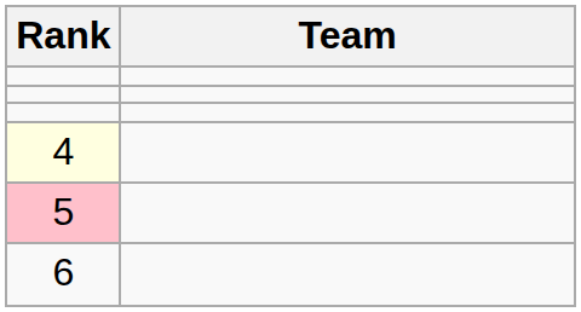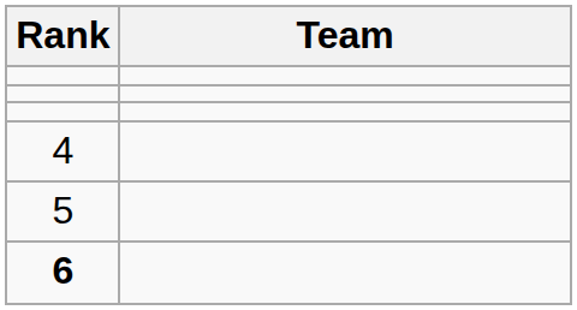row 5 | Rank: lightyellow background -> no background
row 6 | Rank: pink background -> no background
row 7 | Rank: normal -> bold
